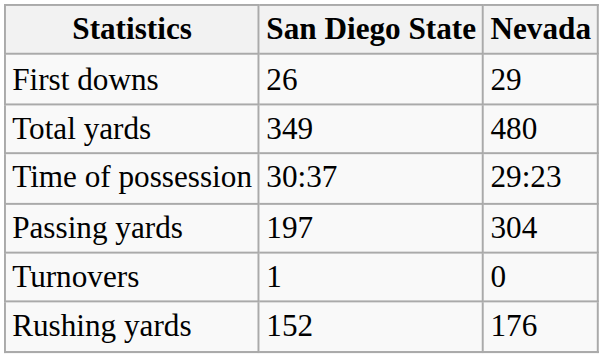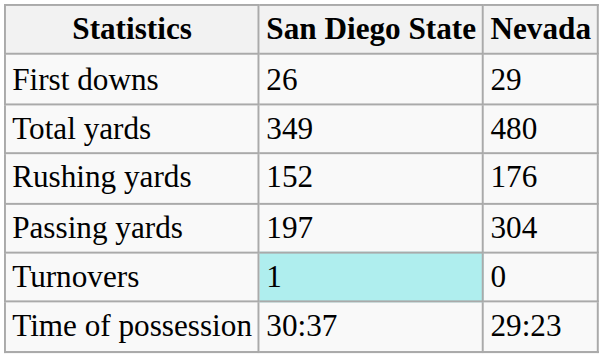rows swapped: Rushing yards <-> Time of possession
Turnovers | San Diego State: no background -> paleturquoise background
